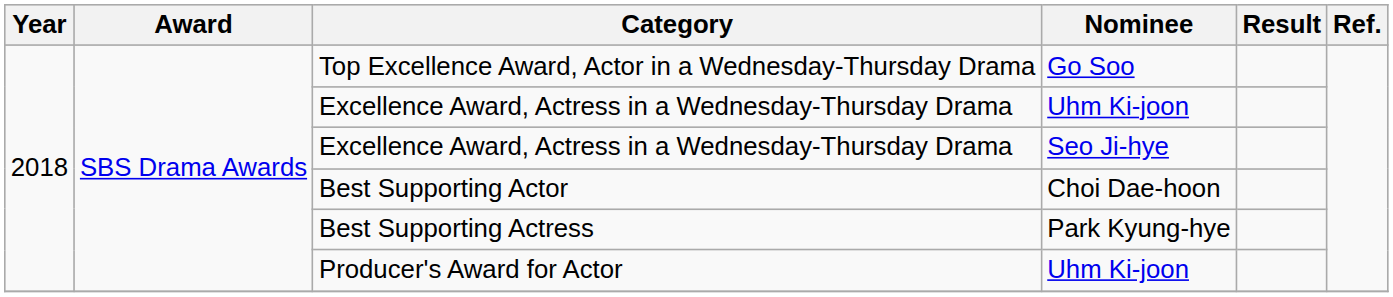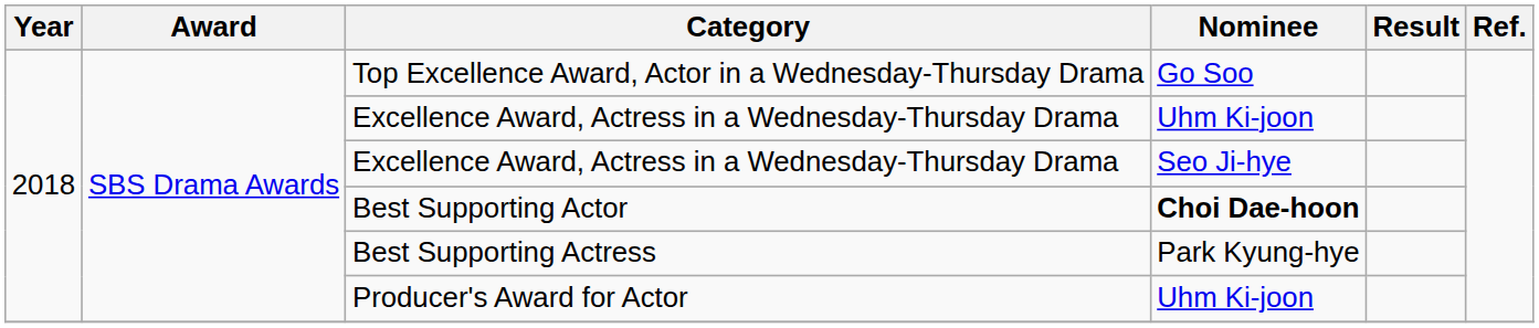Best Supporting Actor | Nominee: normal -> bold
